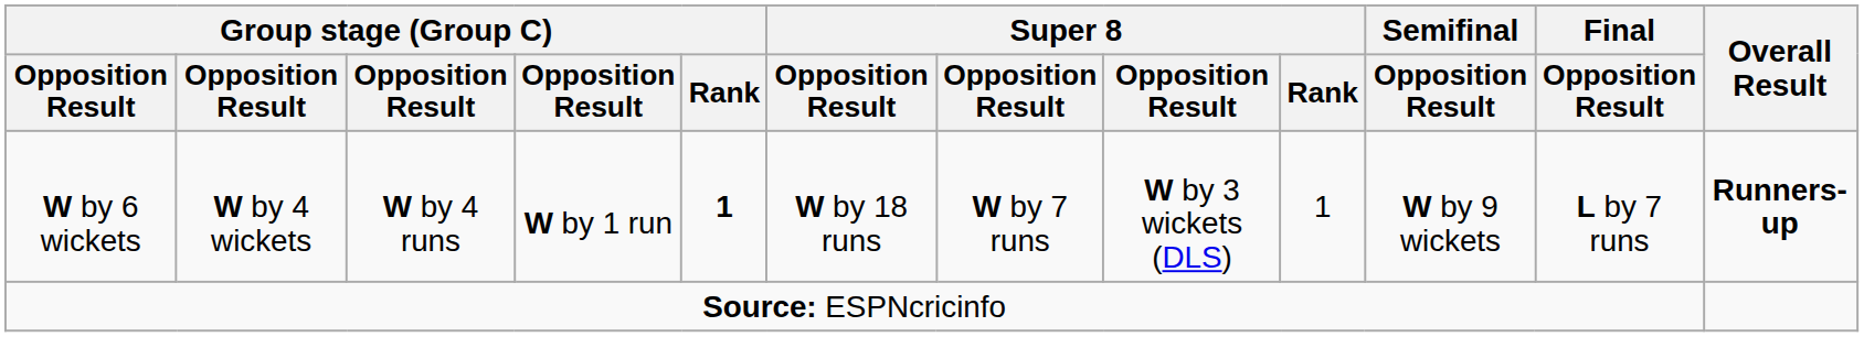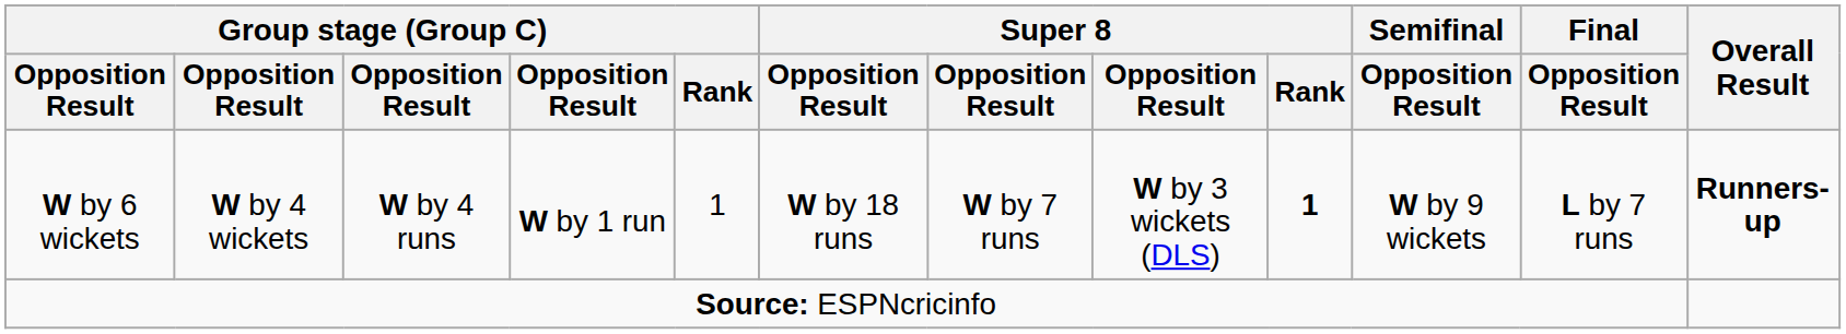W by 6 wickets | Group stage (Group C) / Rank: bold -> normal
W by 6 wickets | Super 8 / Rank: normal -> bold
